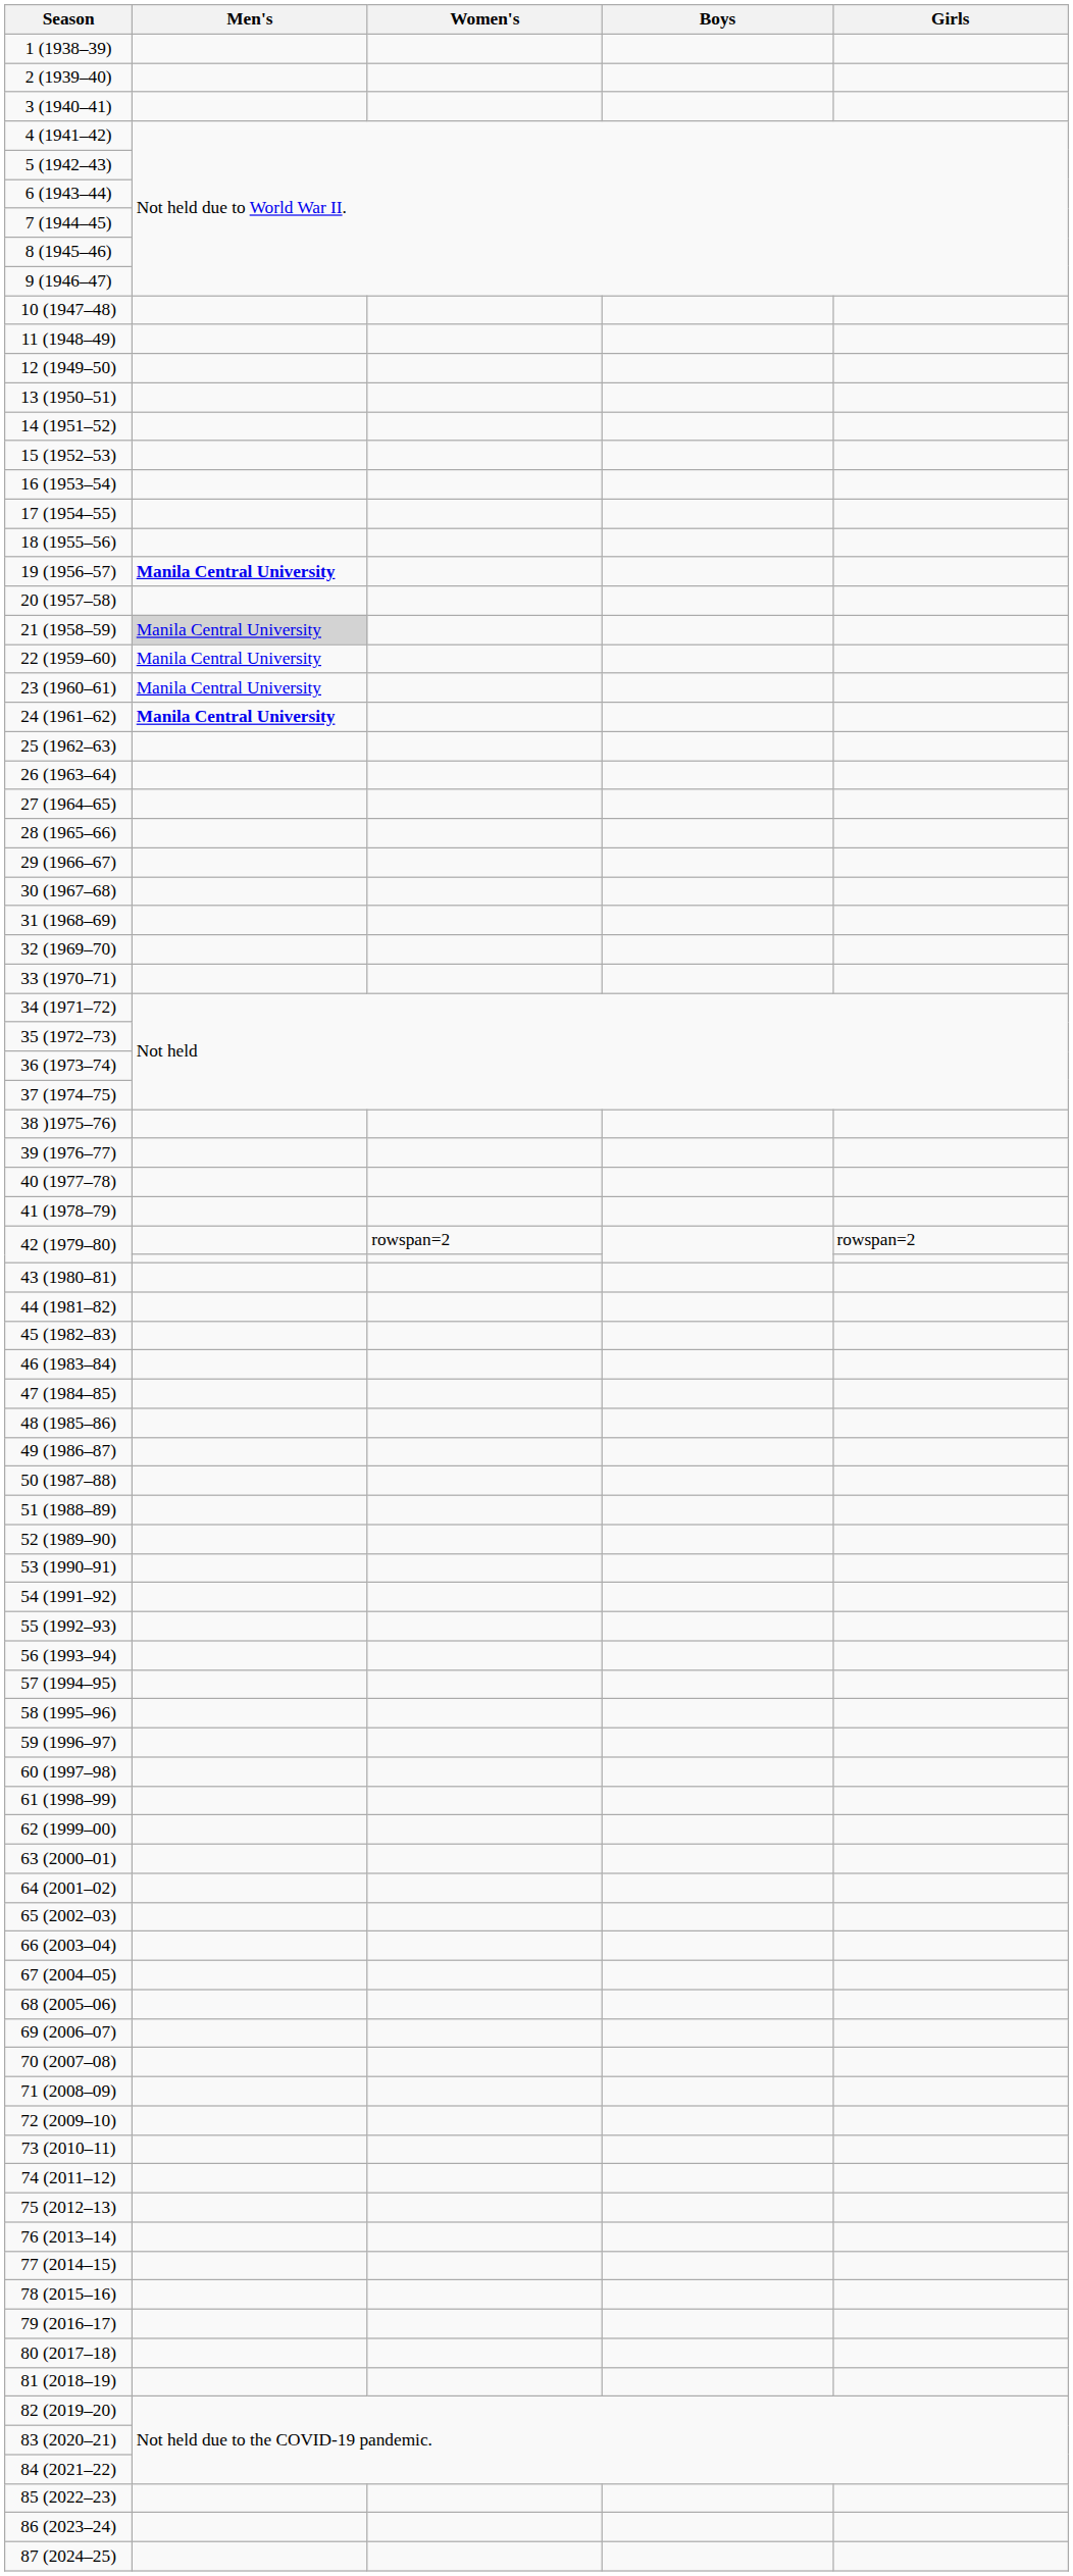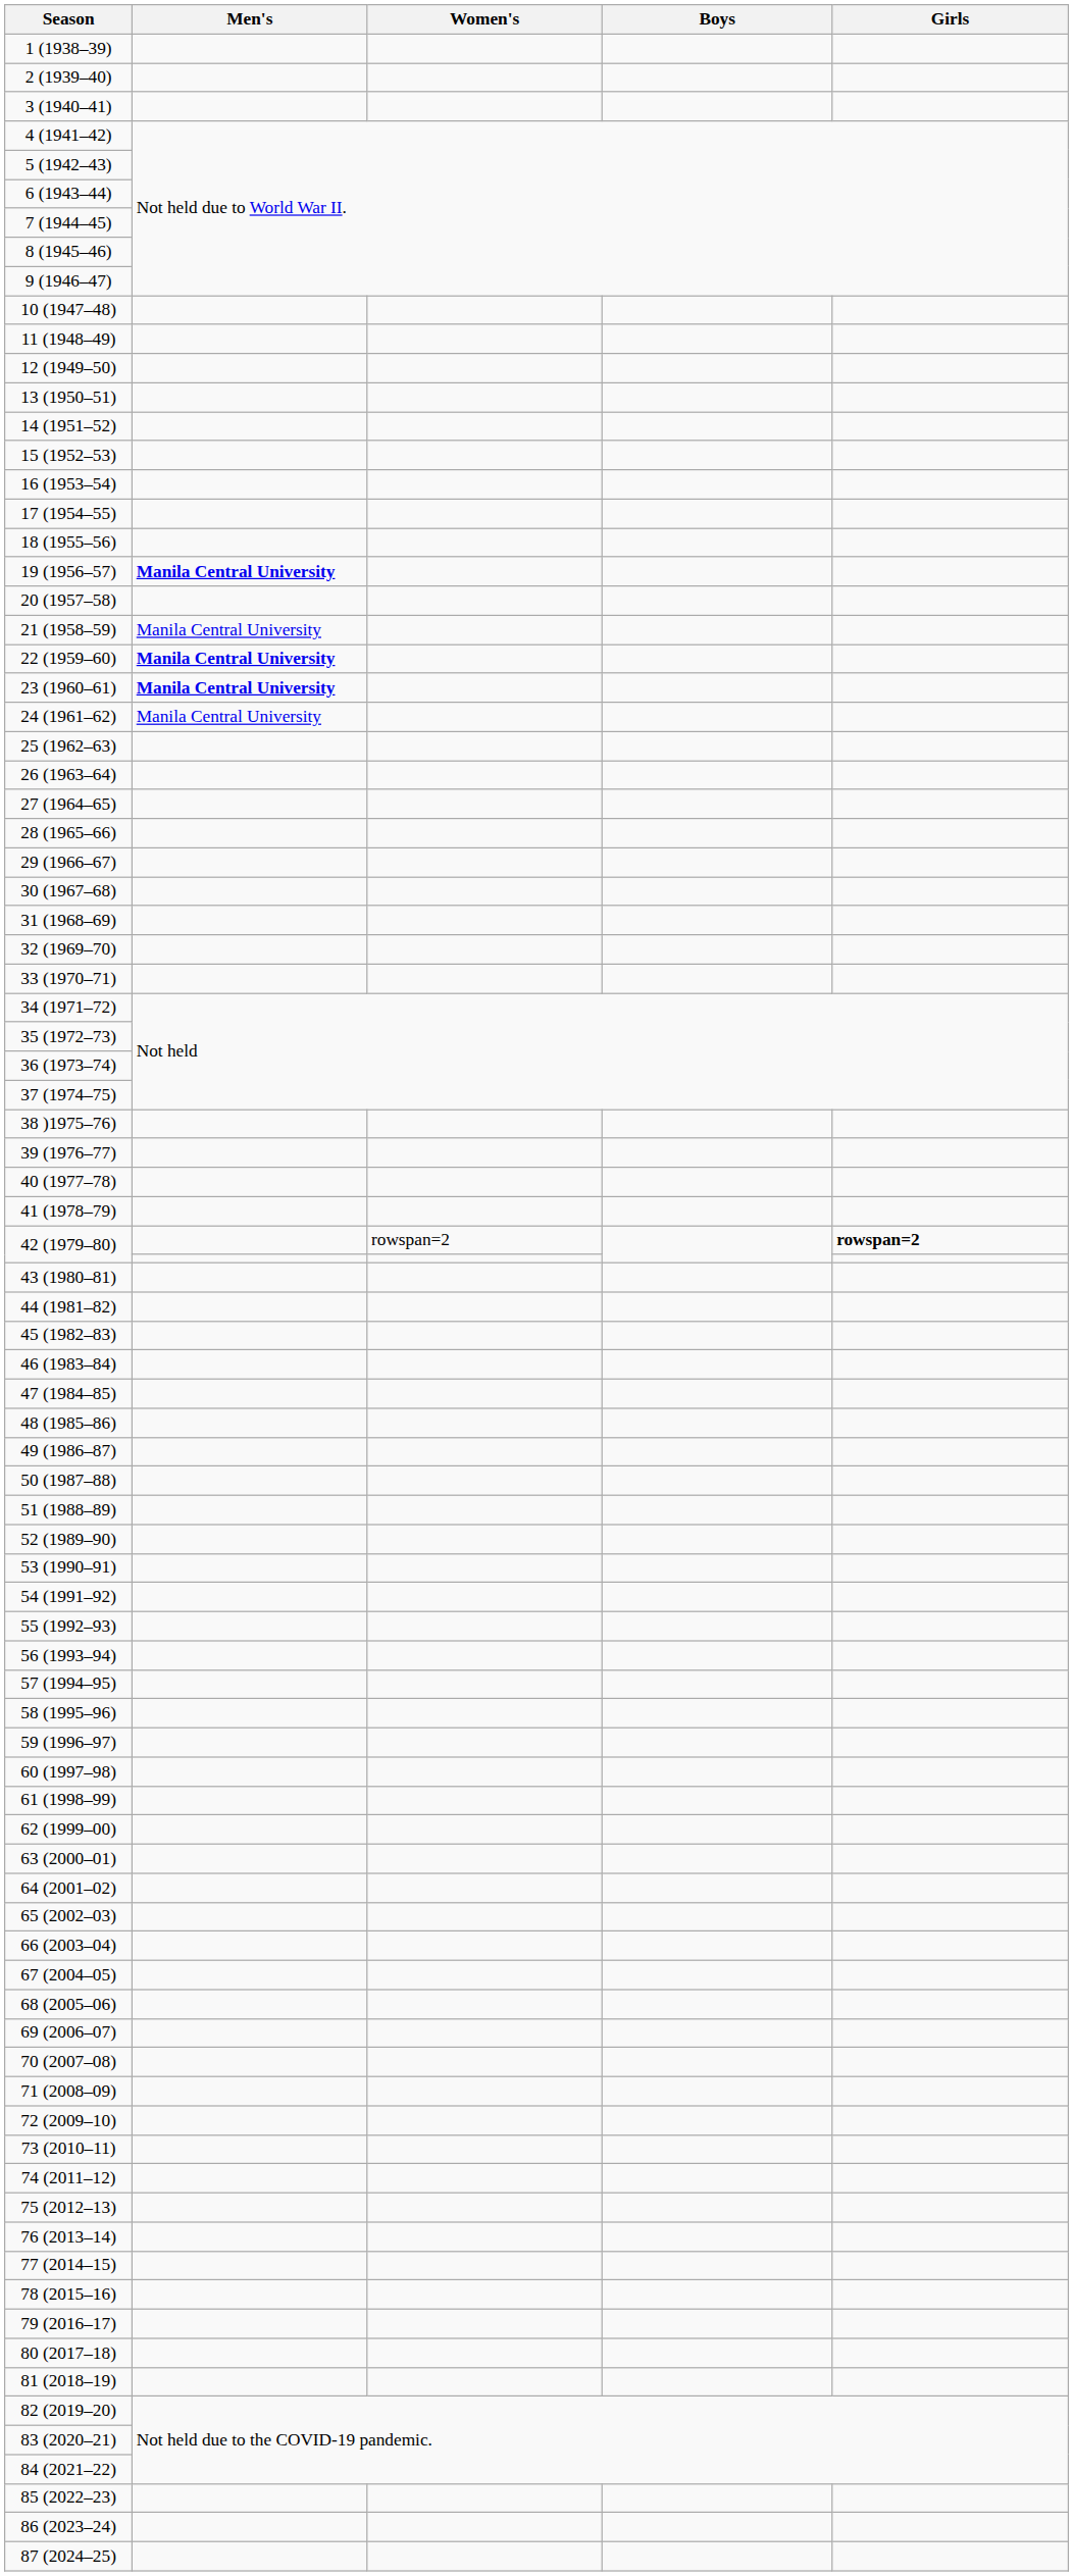21 (1958–59) | Men's: lightgrey background -> no background
22 (1959–60) | Men's: normal -> bold
23 (1960–61) | Men's: normal -> bold
24 (1961–62) | Men's: bold -> normal
42 (1979–80) / rowspan=2 | Girls: normal -> bold
